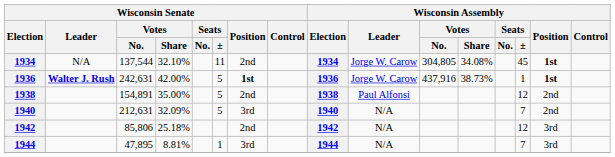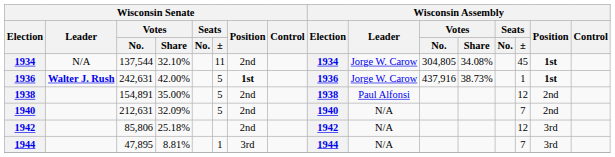row 7 | Wisconsin Senate / Position: 3rd -> 2nd
